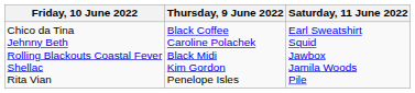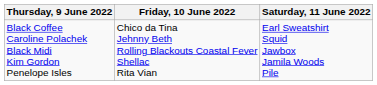columns swapped: Thursday, 9 June 2022 <-> Friday, 10 June 2022
